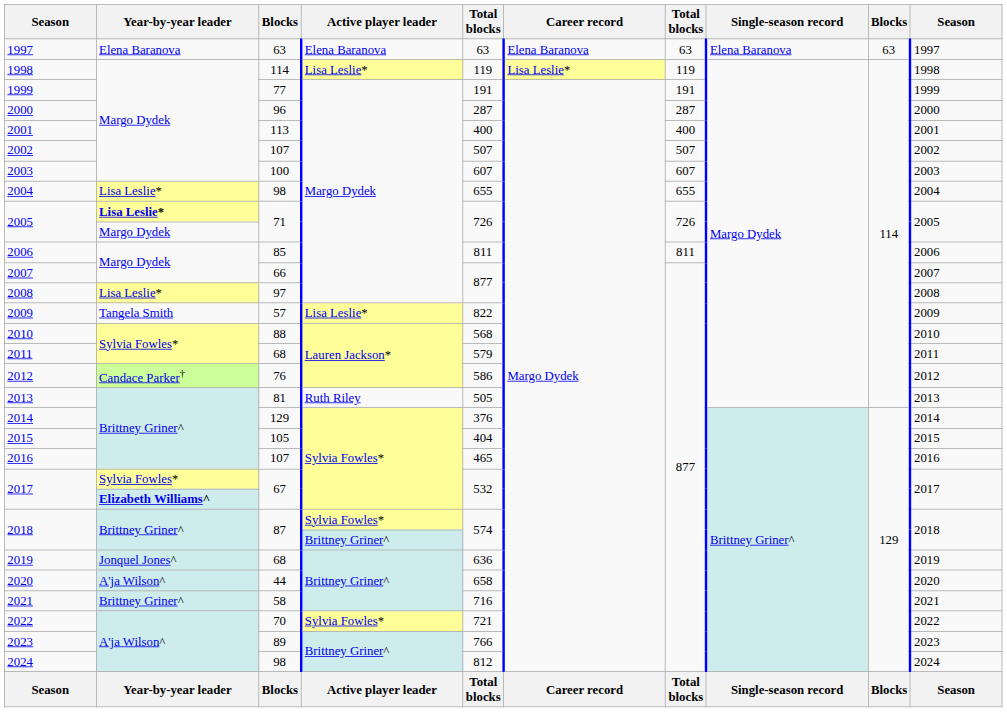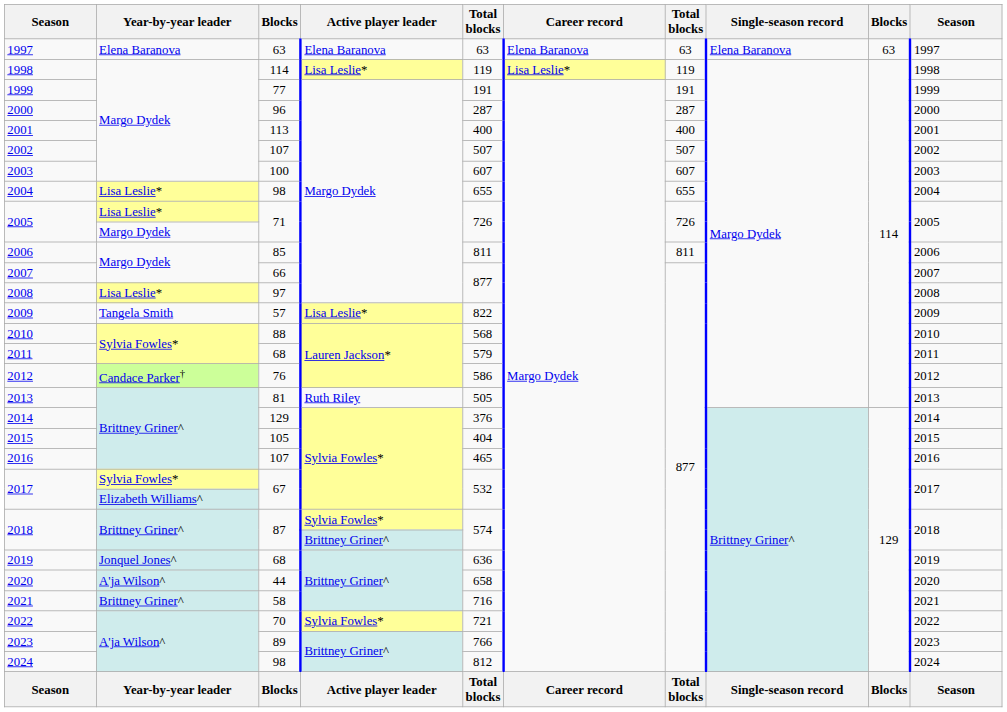2005 / Lisa Leslie* | Year-by-year leader: bold -> normal
2017 / Elizabeth Williams^ | Year-by-year leader: bold -> normal
